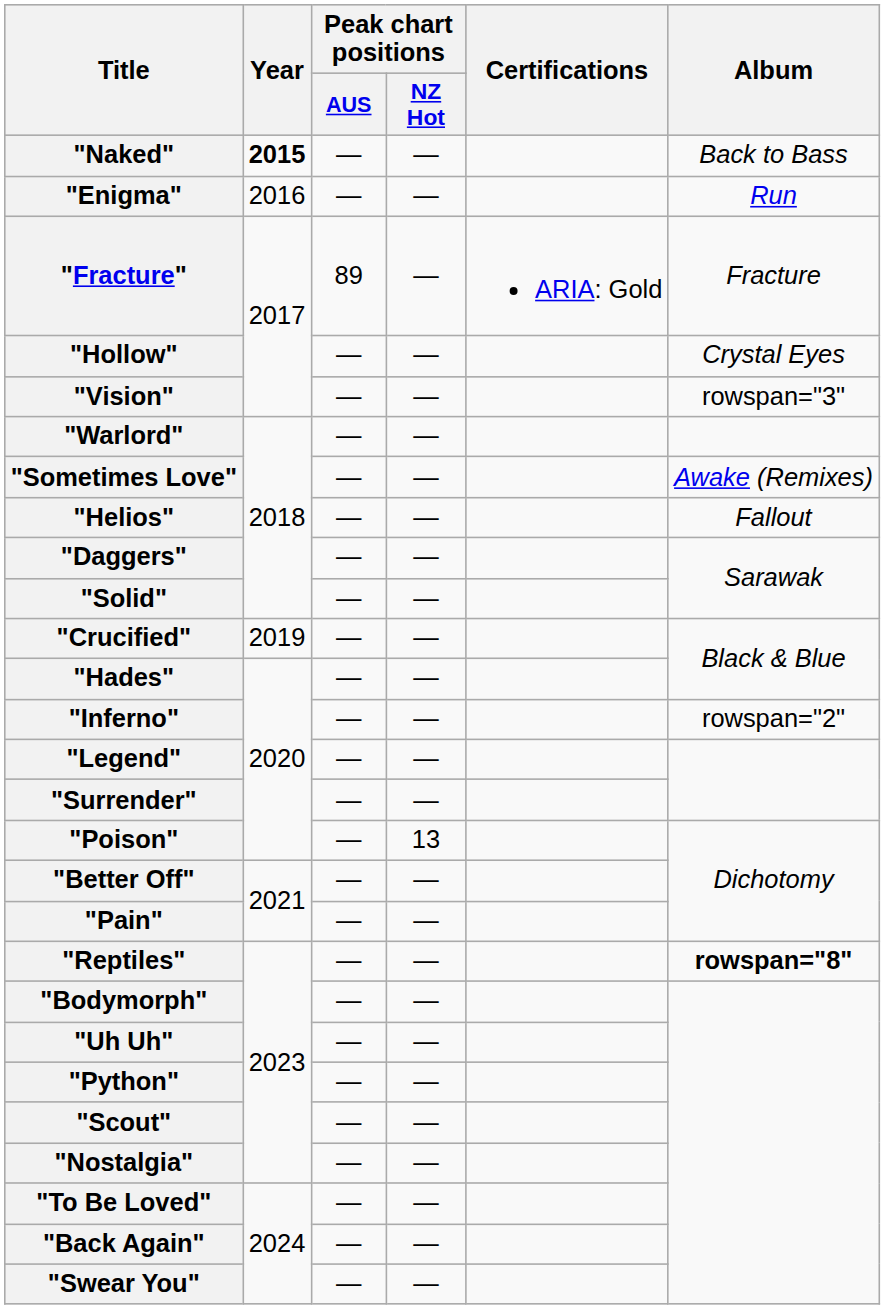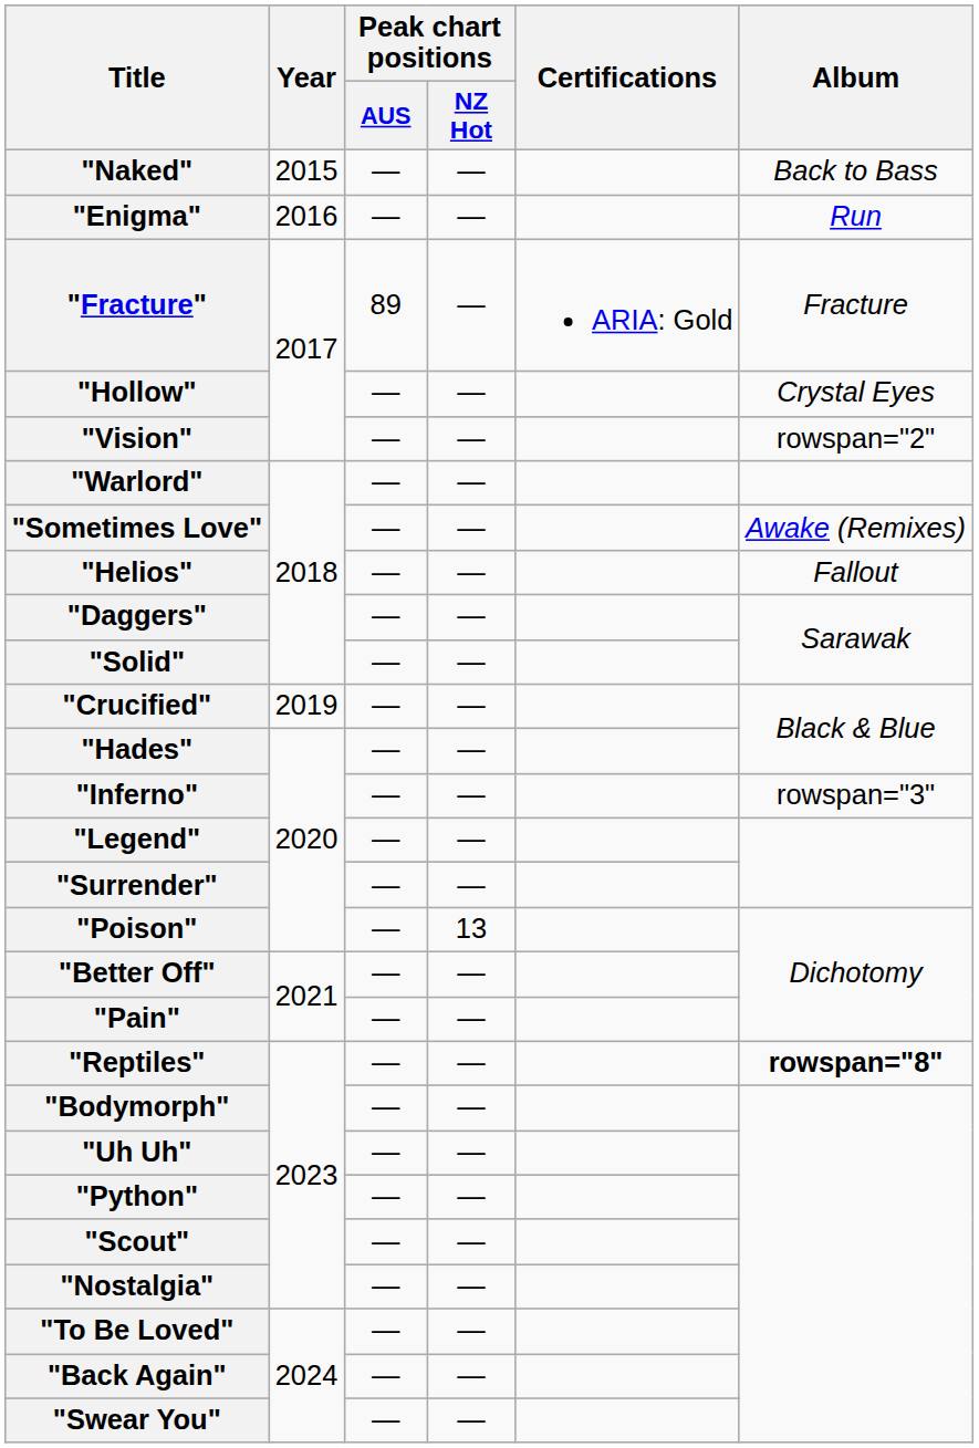"Naked" | Year: bold -> normal
"Vision" | Album: rowspan="3" -> rowspan="2"
"Inferno" | Album: rowspan="2" -> rowspan="3"
